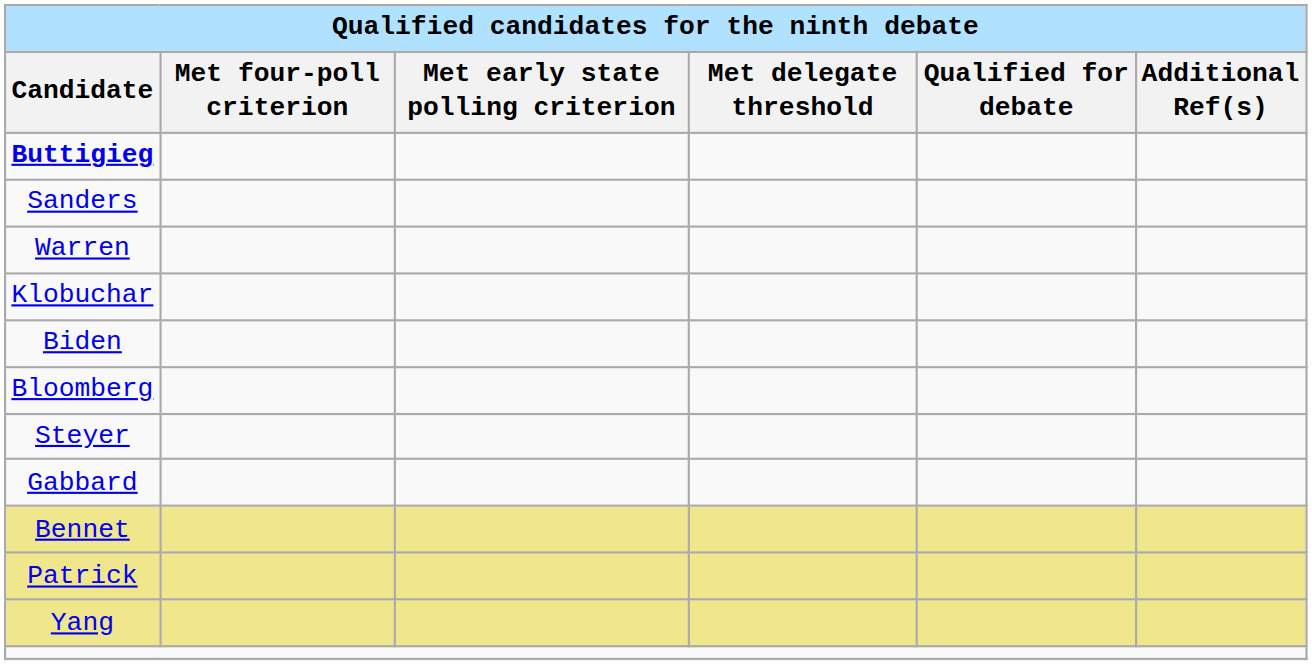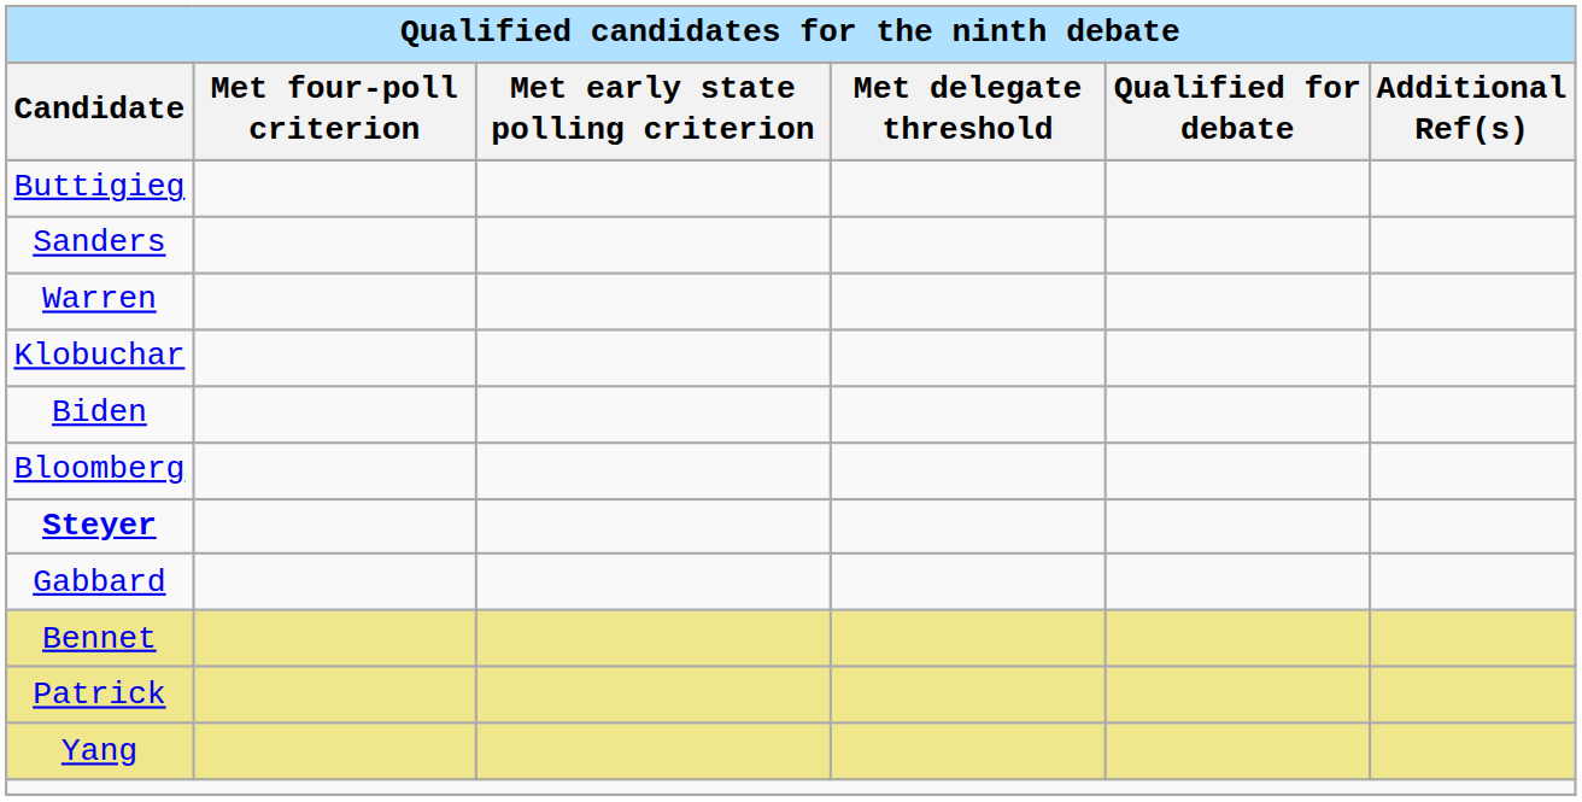Buttigieg | Candidate: bold -> normal
Steyer | Candidate: normal -> bold
